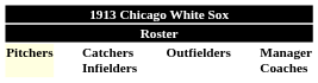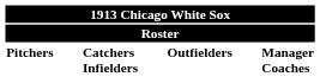Pitchers | column 1: lightyellow background -> no background
